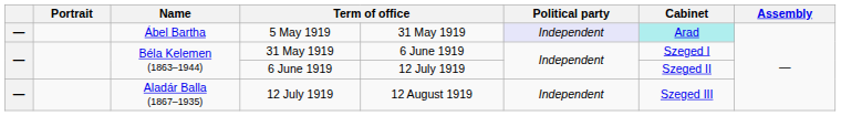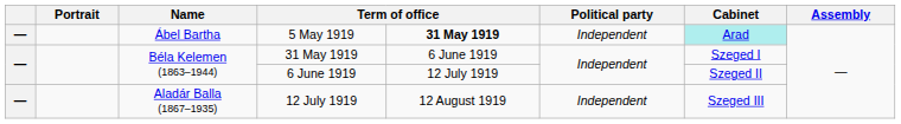5 May 1919 | column 5: normal -> bold
5 May 1919 | Political party: lavender background -> no background
